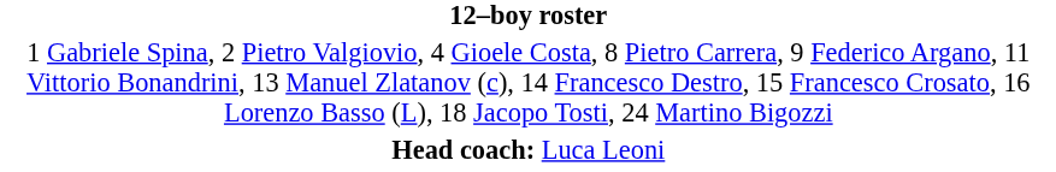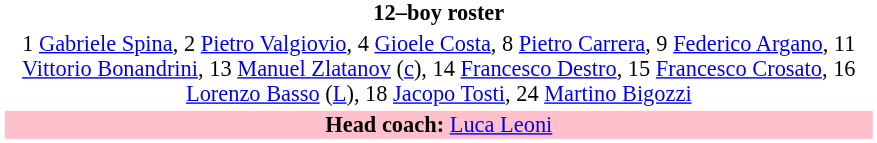row 3 | column 1: no background -> pink background
